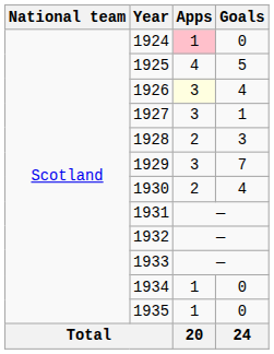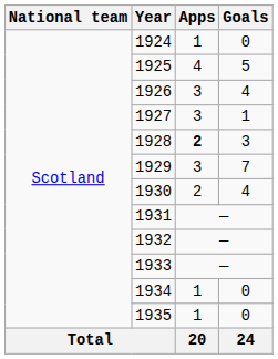1924 | Apps: pink background -> no background
1926 | Apps: lightyellow background -> no background
1928 | Apps: normal -> bold
